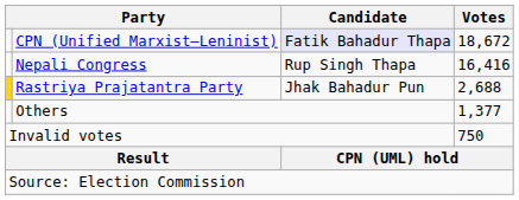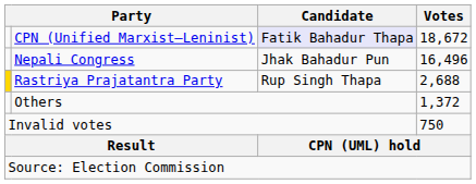Nepali Congress | Candidate: Rup Singh Thapa -> Jhak Bahadur Pun
Nepali Congress | Votes: 16,416 -> 16,496
Rastriya Prajatantra Party | Candidate: Jhak Bahadur Pun -> Rup Singh Thapa
Others | Votes: 1,377 -> 1,372
